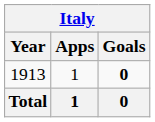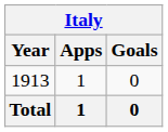1913 | Goals: bold -> normal
